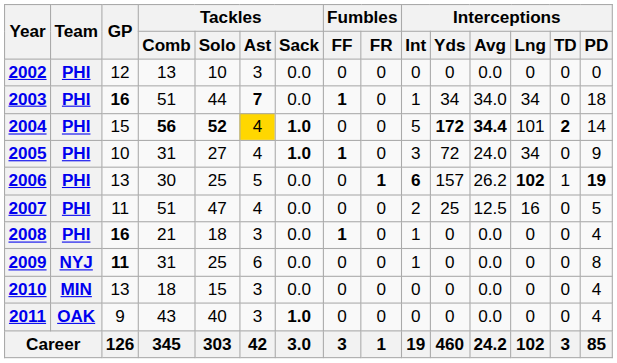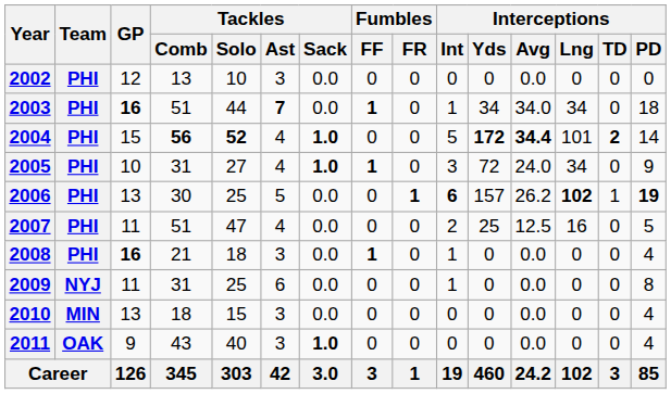2004 | Tackles / Ast: gold background -> no background
2009 | GP: bold -> normal
